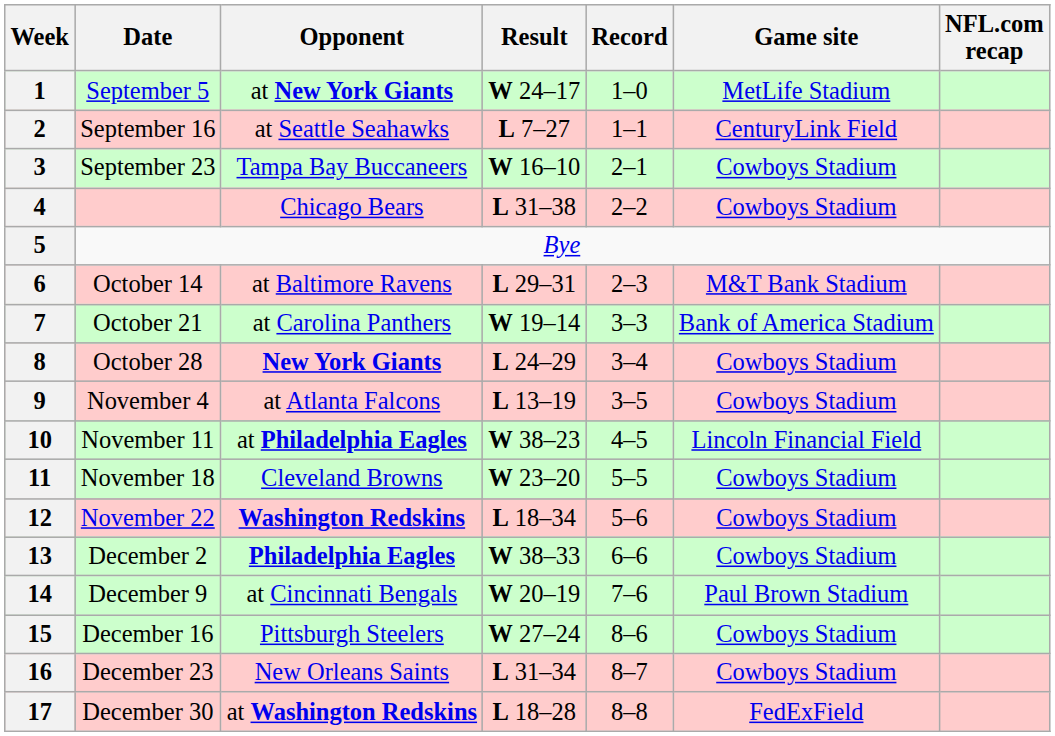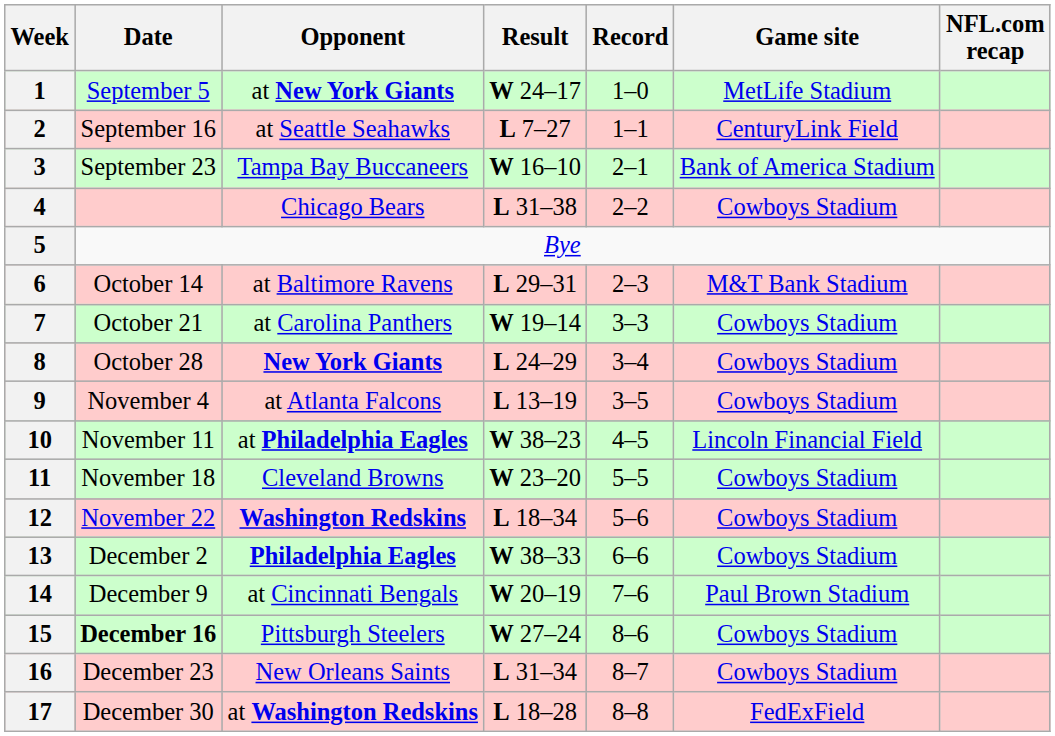3 | Game site: Cowboys Stadium -> Bank of America Stadium
7 | Game site: Bank of America Stadium -> Cowboys Stadium
15 | Date: normal -> bold
